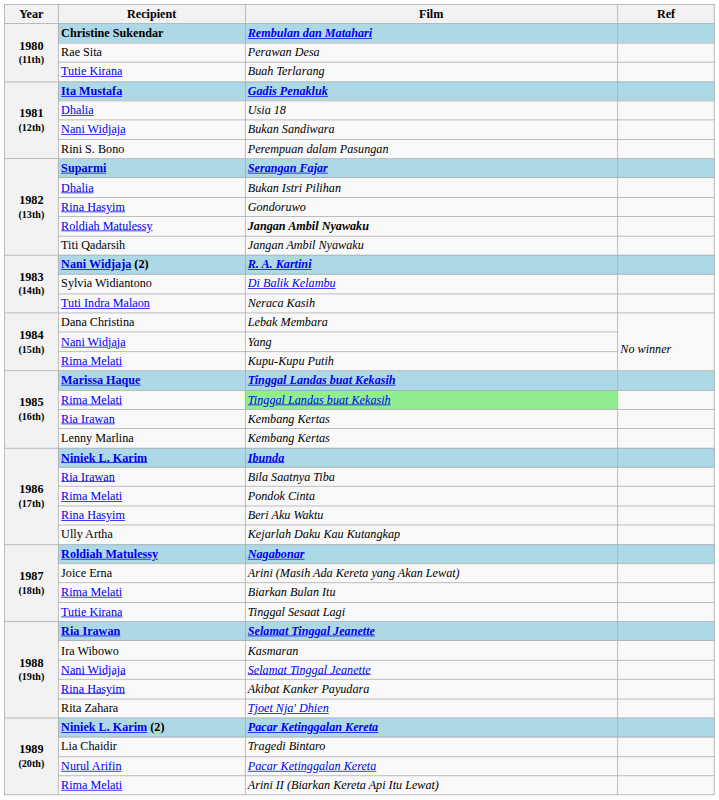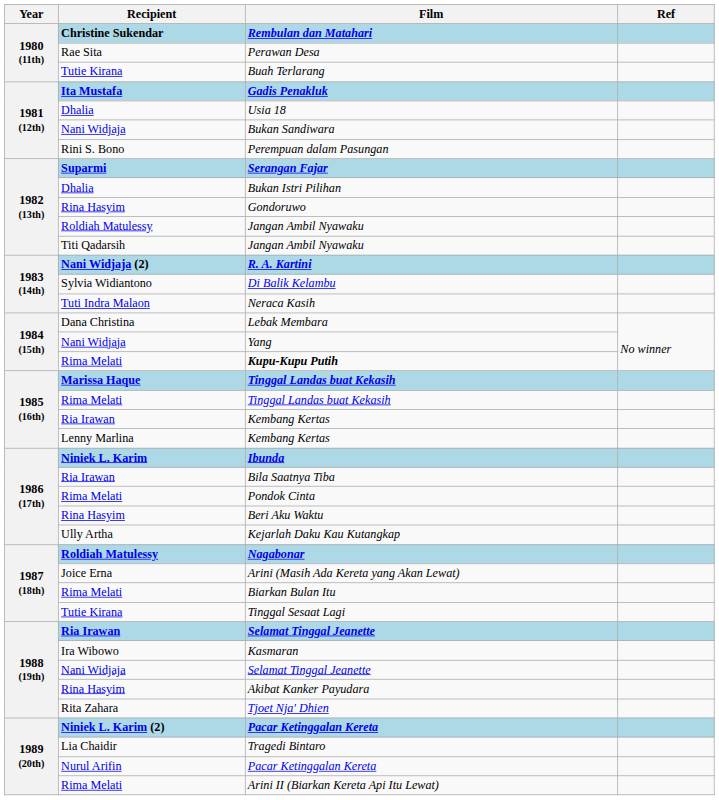Roldiah Matulessy / Jangan Ambil Nyawaku | Film: bold -> normal
Kupu-Kupu Putih | Film: normal -> bold
Rima Melati / Tinggal Landas buat Kekasih | Film: lightgreen background -> no background
